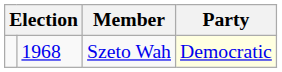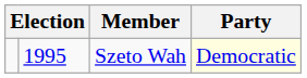Szeto Wah | column 2: 1968 -> 1995
